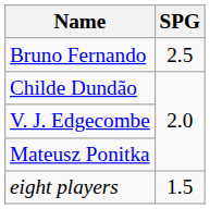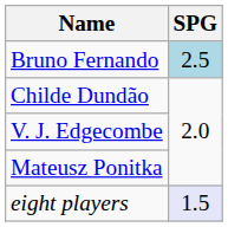Bruno Fernando | SPG: no background -> lightblue background
eight players | SPG: no background -> lavender background
